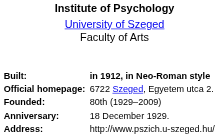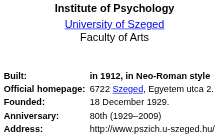row 5 | column 2: 80th (1929–2009) -> 18 December 1929.
row 6 | column 2: 18 December 1929. -> 80th (1929–2009)
